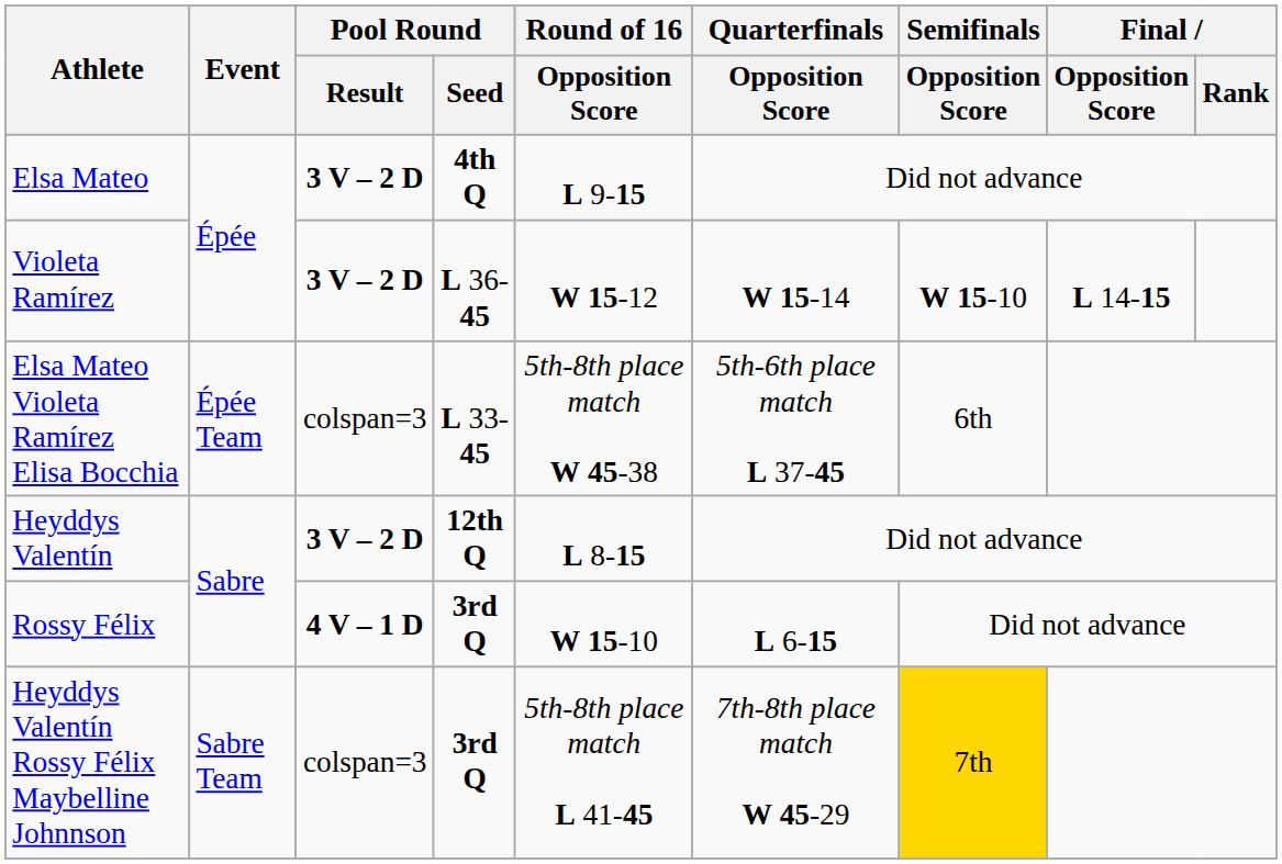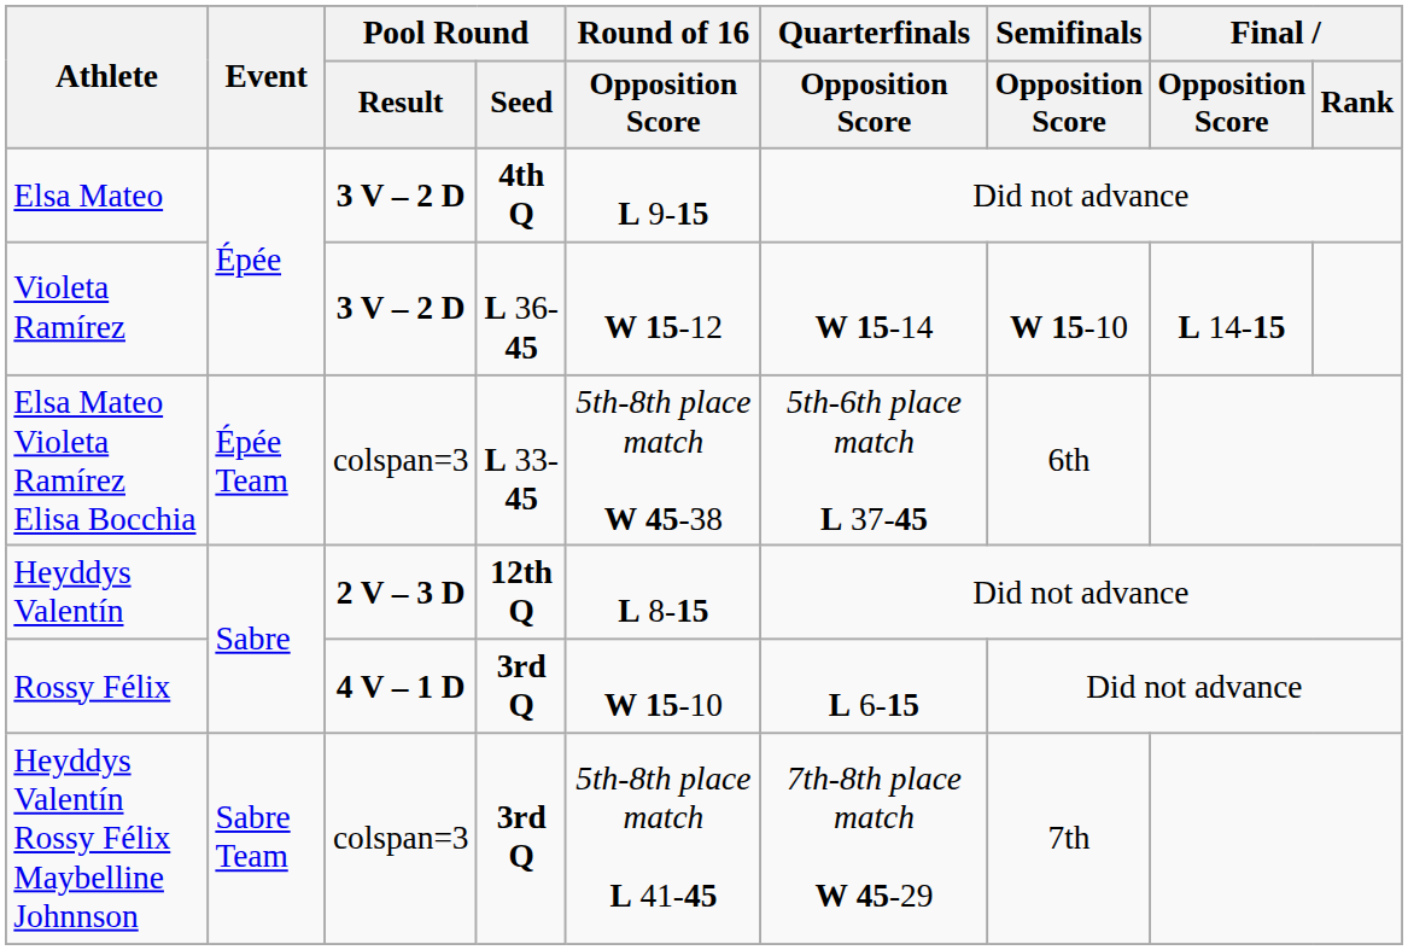Heyddys Valentín | Pool Round / Result: 3 V – 2 D -> 2 V – 3 D
Heyddys Valentín Rossy Félix Maybelline Johnnson | Semifinals / Opposition Score: gold background -> no background
